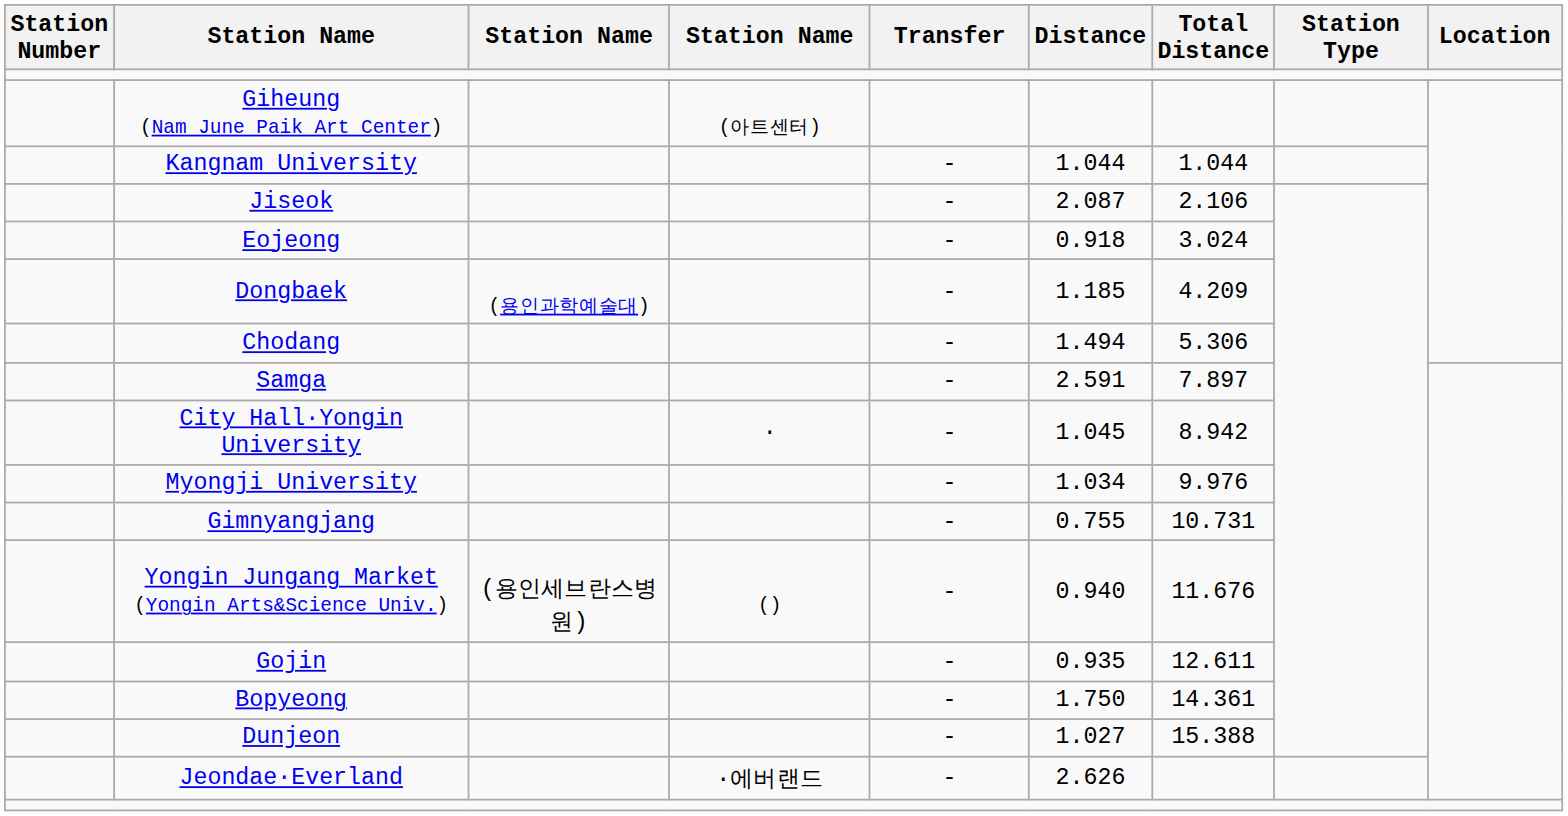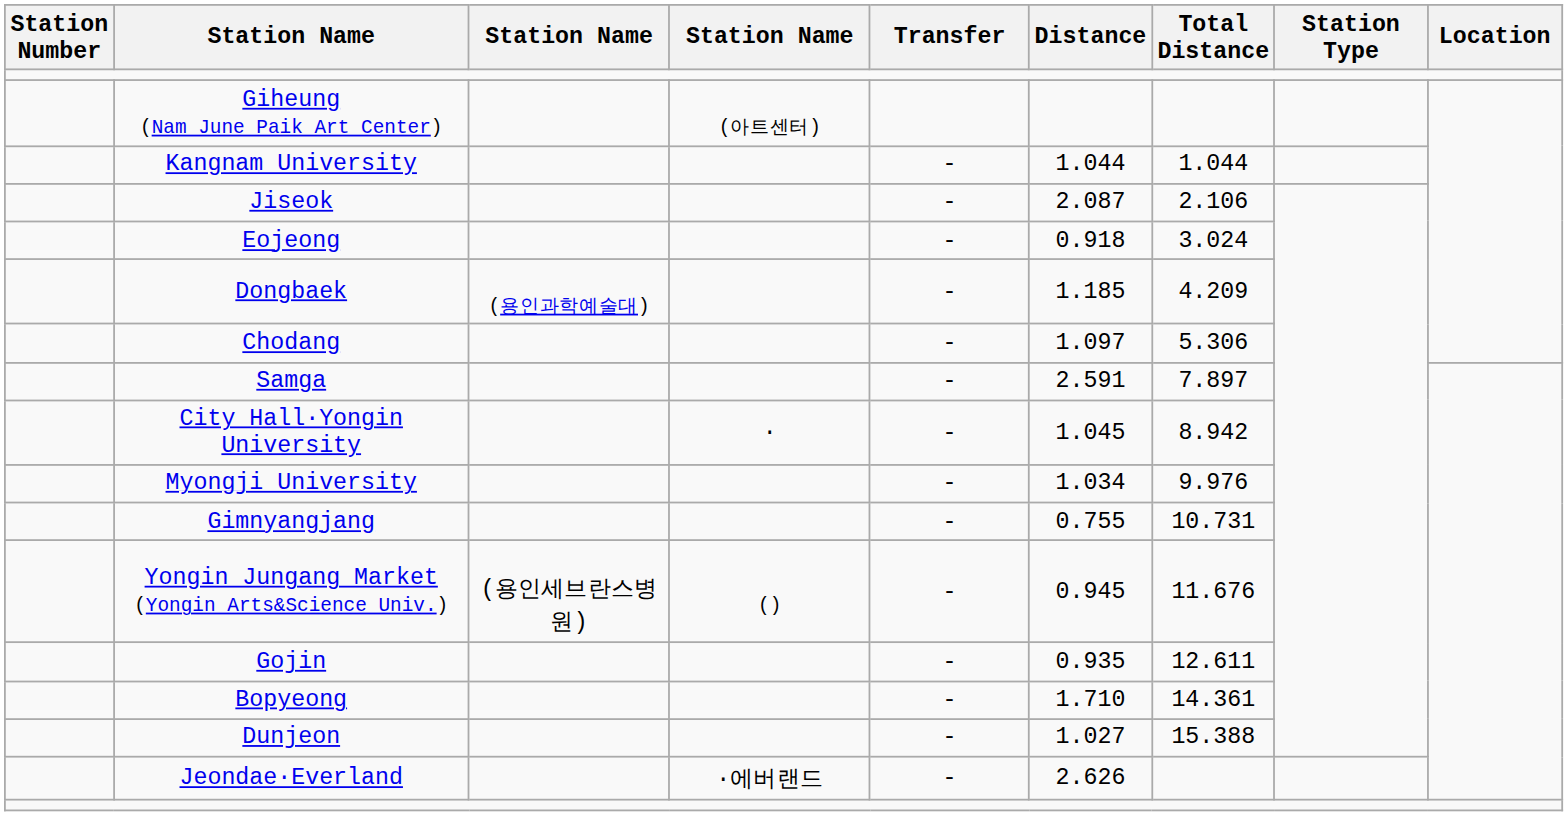Chodang | Distance: 1.494 -> 1.097
Yongin Jungang Market (Yongin Arts&Science Univ.) | Distance: 0.940 -> 0.945
Bopyeong | Distance: 1.750 -> 1.710
